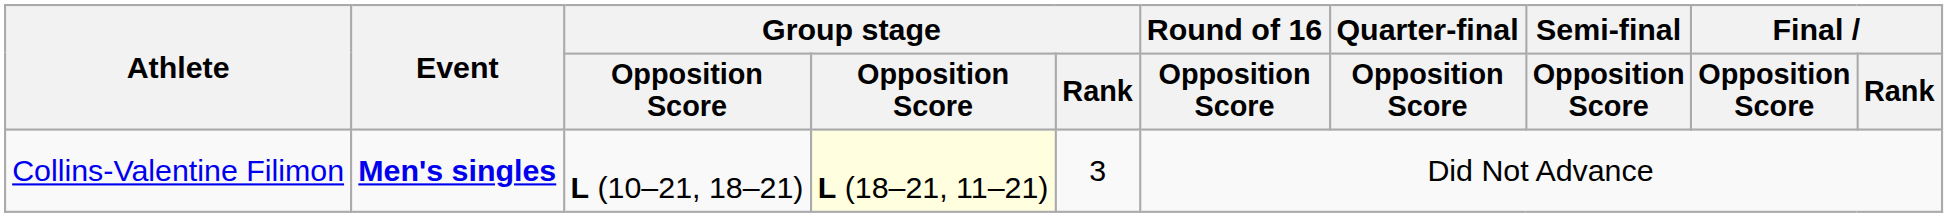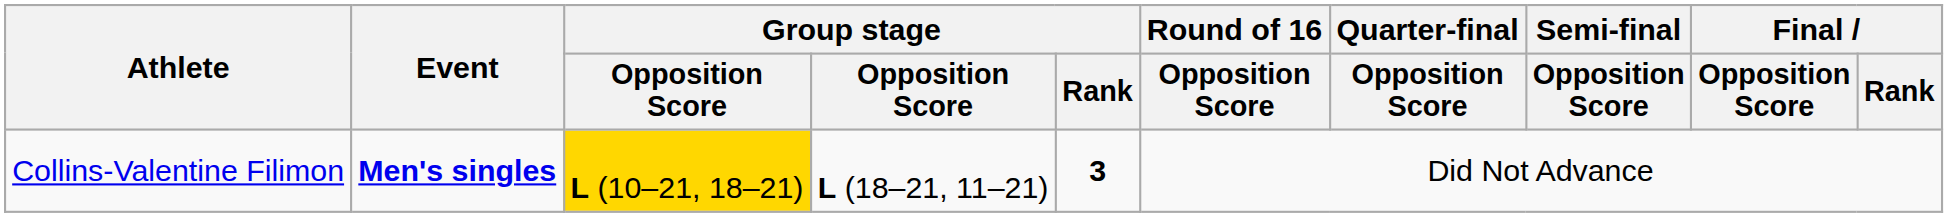Collins-Valentine Filimon | column 3: no background -> gold background
Collins-Valentine Filimon | column 4: lightyellow background -> no background
Collins-Valentine Filimon | Group stage / Rank: normal -> bold
